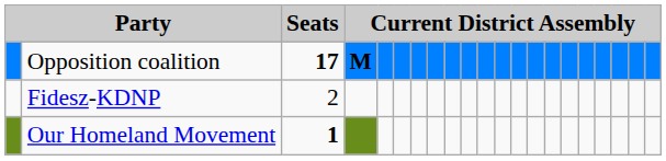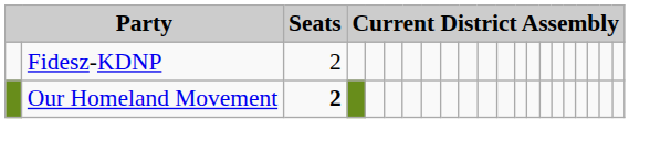- row: Opposition coalition | 17 | M
Our Homeland Movement | Seats: 1 -> 2
